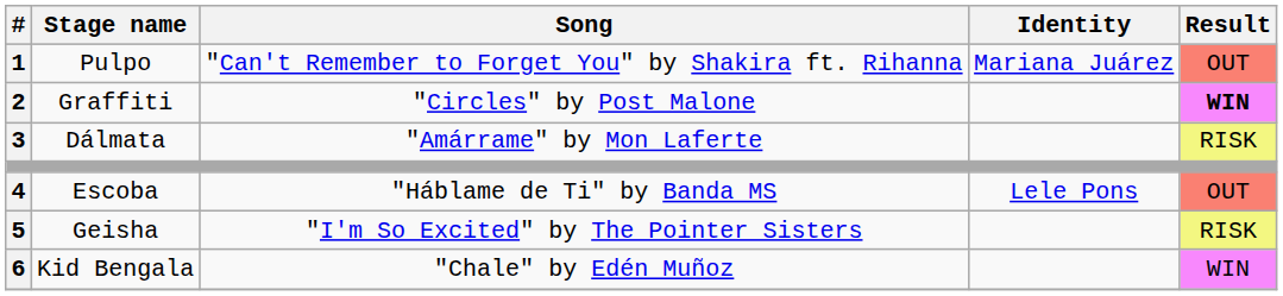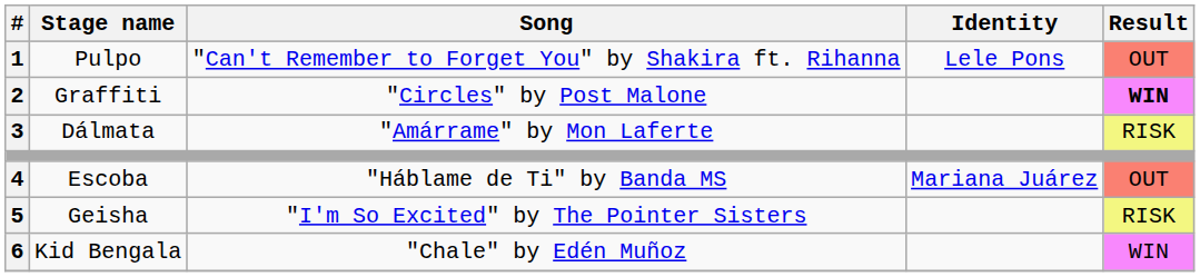Pulpo | Identity: Mariana Juárez -> Lele Pons
Escoba | Identity: Lele Pons -> Mariana Juárez
